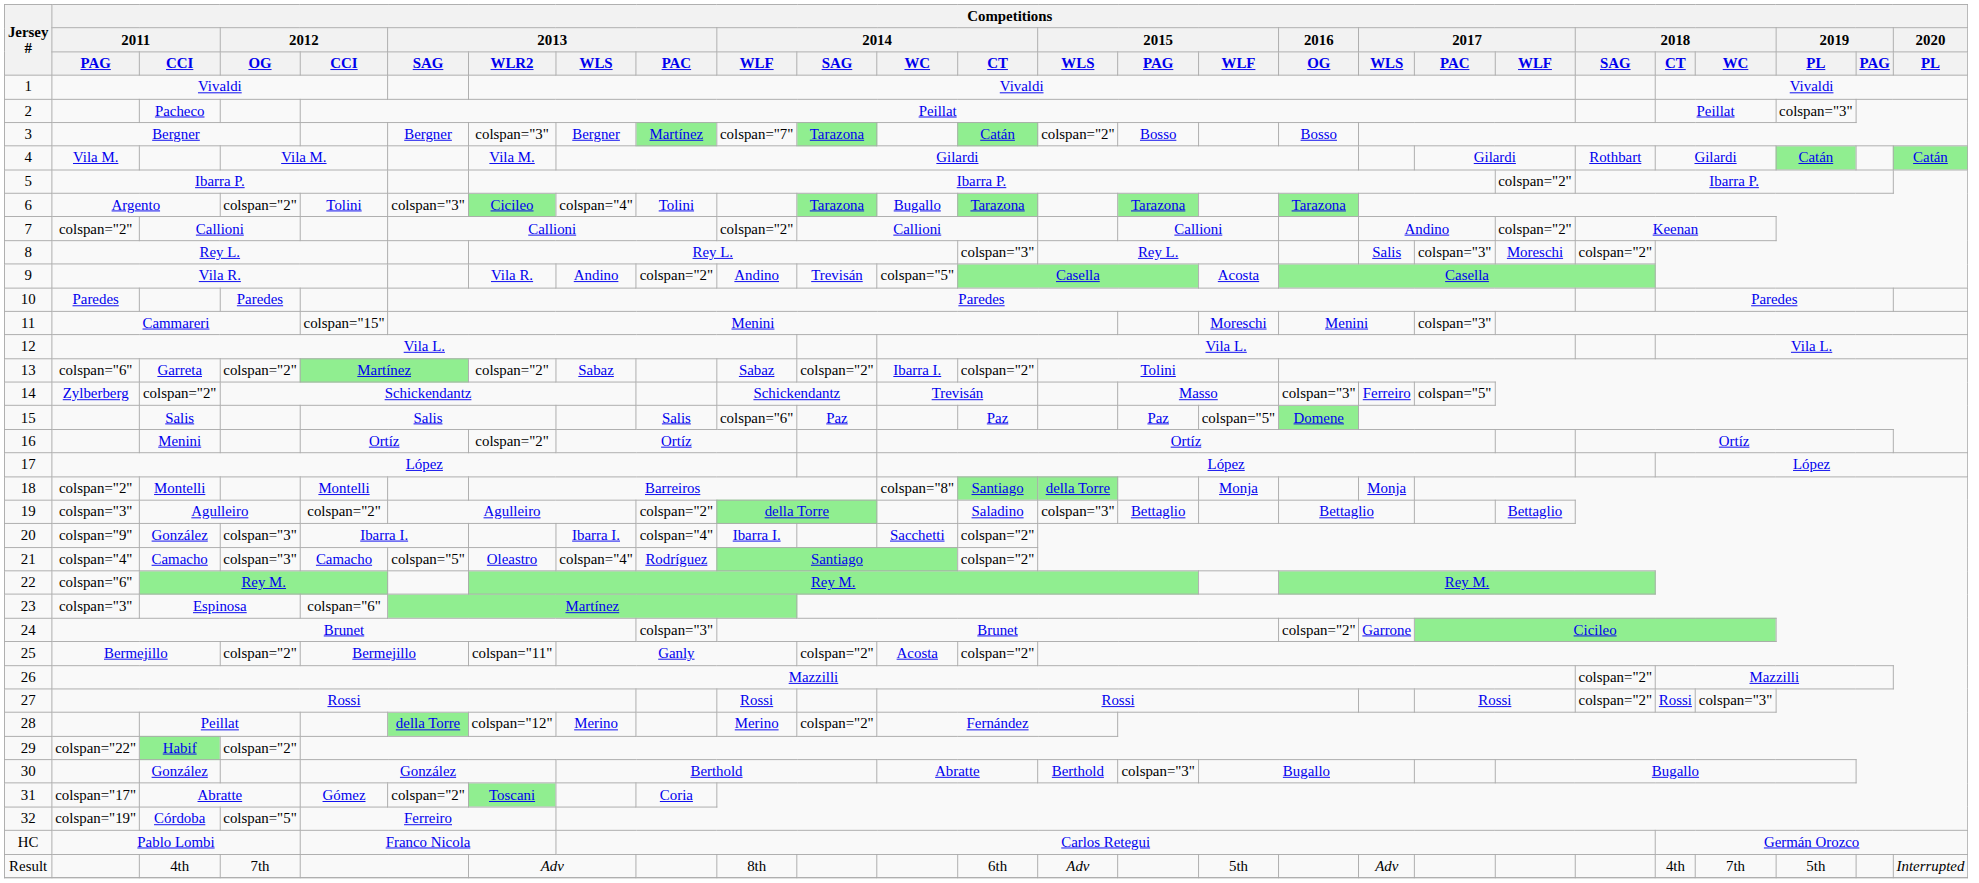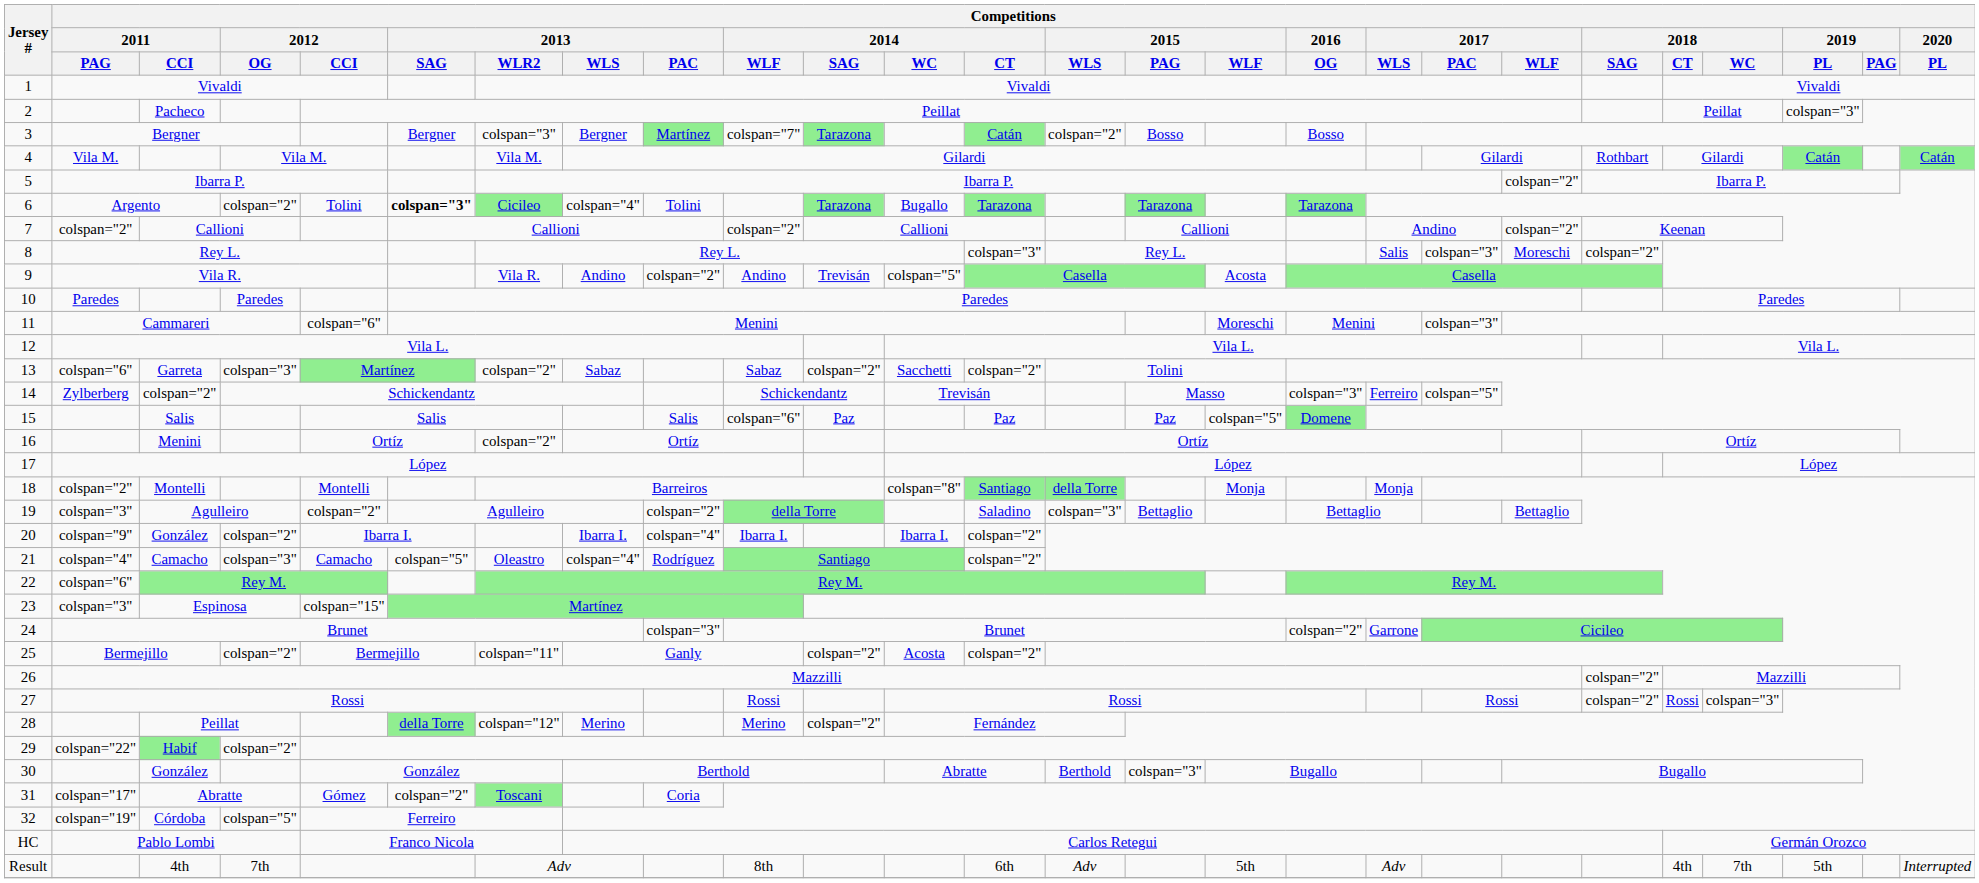Argento | Competitions / 2013 / SAG: normal -> bold
Cammareri | Competitions / 2012 / CCI: colspan="15" -> colspan="6"
Garreta | Competitions / 2012 / OG: colspan="2" -> colspan="3"
Garreta | Competitions / 2014 / WC: Ibarra I. -> Sacchetti
20 / González | Competitions / 2012 / OG: colspan="3" -> colspan="2"
20 / González | Competitions / 2014 / WC: Sacchetti -> Ibarra I.
Espinosa | Competitions / 2012 / CCI: colspan="6" -> colspan="15"
